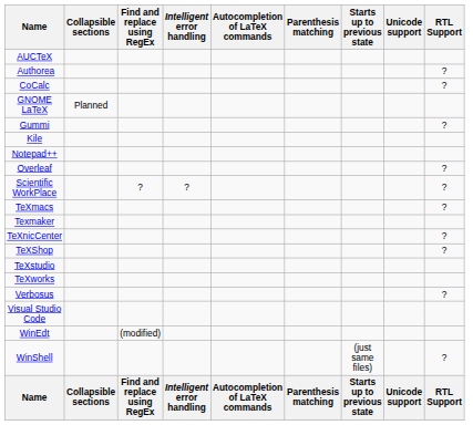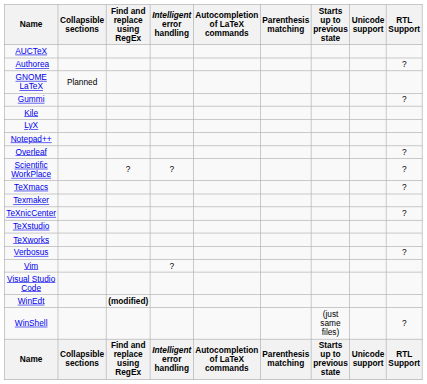- row: CoCalc | ?
+ row: LyX
- row: TeXShop | ?
+ row: Vim | ?
WinEdt | Find and replace using RegEx: normal -> bold
